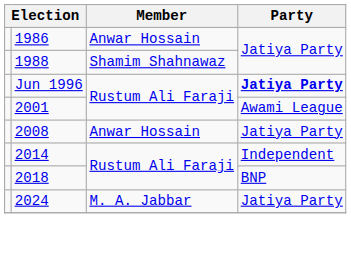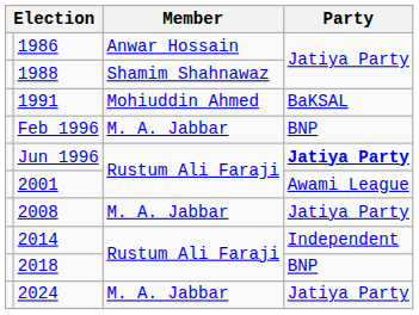+ row: 1991 | Mohiuddin Ahmed | BaKSAL
+ row: Feb 1996 | M. A. Jabbar | BNP
2008 | Member: Anwar Hossain -> M. A. Jabbar
